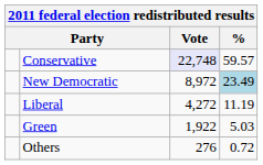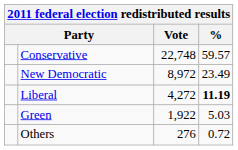Conservative | Vote: lavender background -> no background
New Democratic | %: lightblue background -> no background
Liberal | %: normal -> bold
